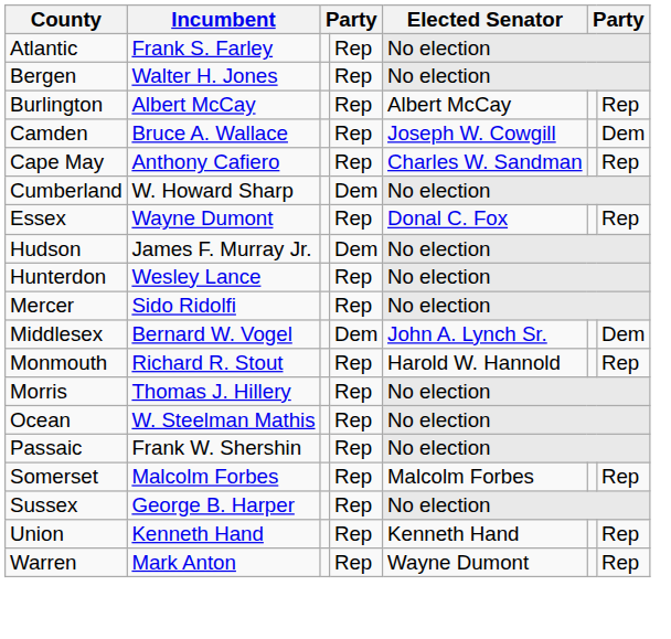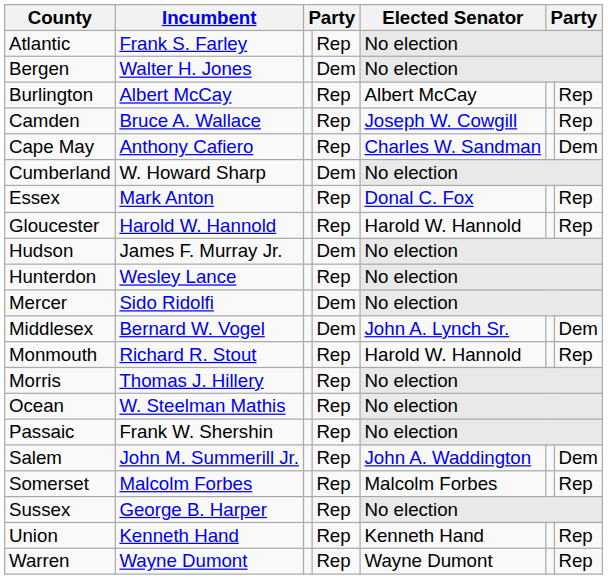Bergen | column 4: Rep -> Dem
Camden | column 7: Dem -> Rep
Cape May | column 7: Rep -> Dem
Essex | Incumbent: Wayne Dumont -> Mark Anton
+ row: Gloucester | Harold W. Hannold | Rep | Harold W. Hannold | Rep
Mercer | column 4: Rep -> Dem
+ row: Salem | John M. Summerill Jr. | Rep | John A. Waddington | Dem
Warren | Incumbent: Mark Anton -> Wayne Dumont
